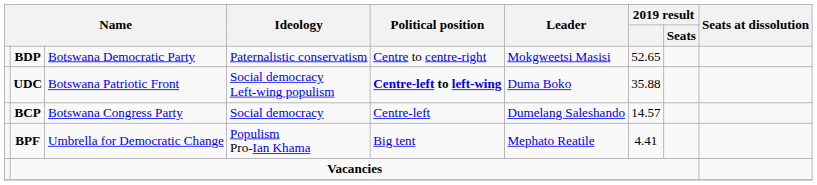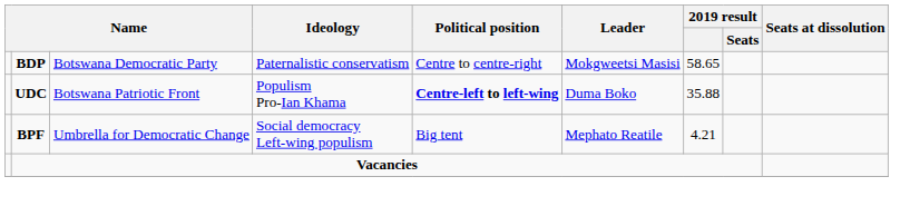BDP | 2019 result: 52.65 -> 58.65
UDC | Ideology: Social democracy Left-wing populism -> Populism Pro-Ian Khama
- row: BCP | Botswana Congress Party | Social democracy | Centre-left | Dumelang Saleshando | 14.57
BPF | Ideology: Populism Pro-Ian Khama -> Social democracy Left-wing populism
BPF | 2019 result: 4.41 -> 4.21
